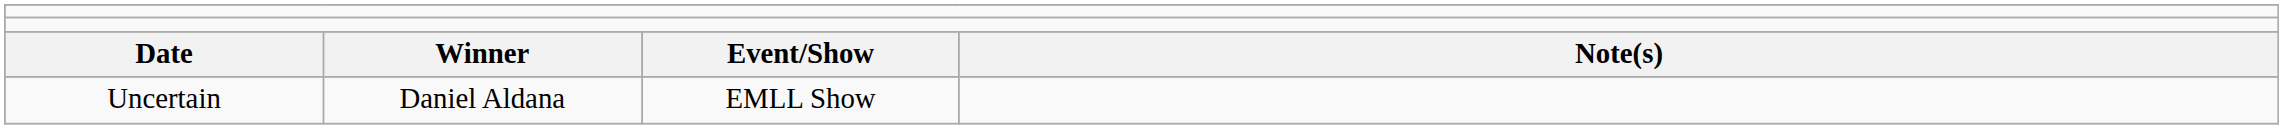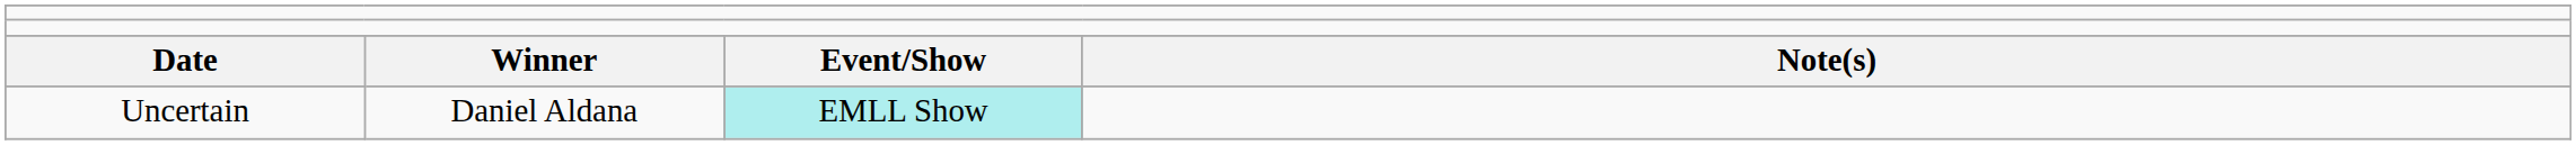Uncertain | column 3: no background -> paleturquoise background
